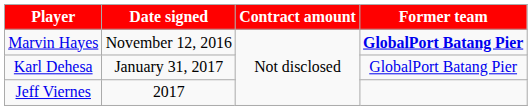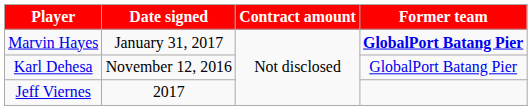Marvin Hayes | Date signed: November 12, 2016 -> January 31, 2017
Karl Dehesa | Date signed: January 31, 2017 -> November 12, 2016
